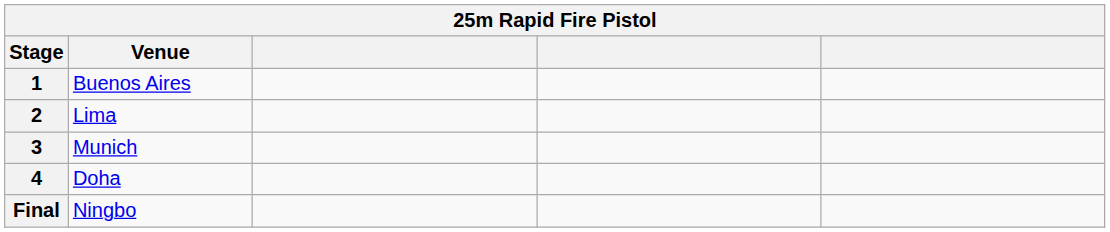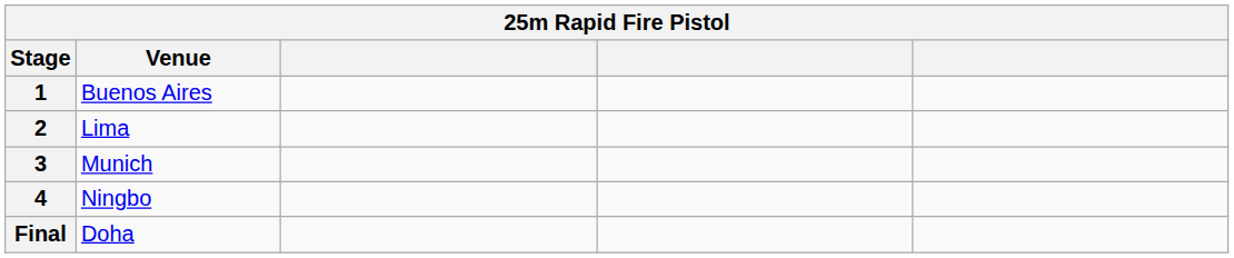4 | Venue: Doha -> Ningbo
Final | Venue: Ningbo -> Doha
